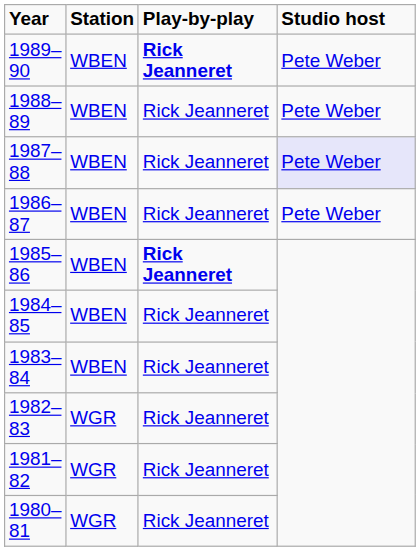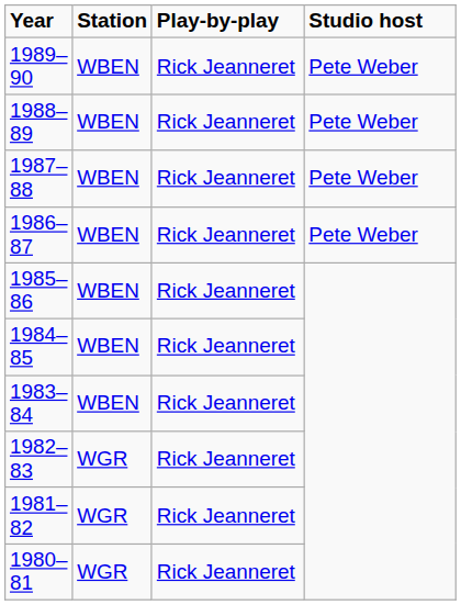1989–90 | Play-by-play: bold -> normal
1987–88 | Studio host: lavender background -> no background
1985–86 | Play-by-play: bold -> normal
